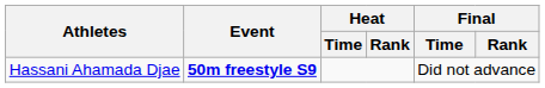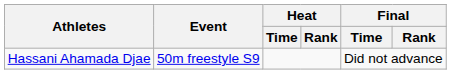Hassani Ahamada Djae | Event: bold -> normal
